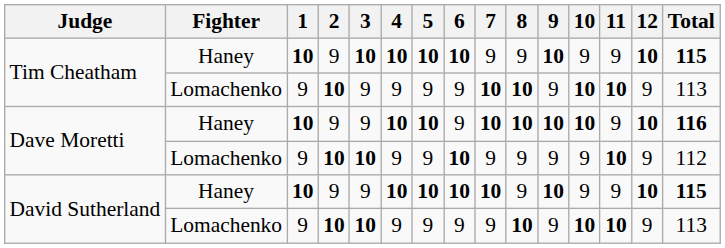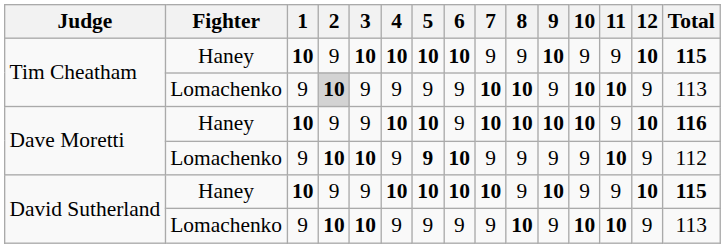Tim Cheatham / Lomachenko | 2: no background -> lightgrey background
Dave Moretti / Lomachenko | 5: normal -> bold
